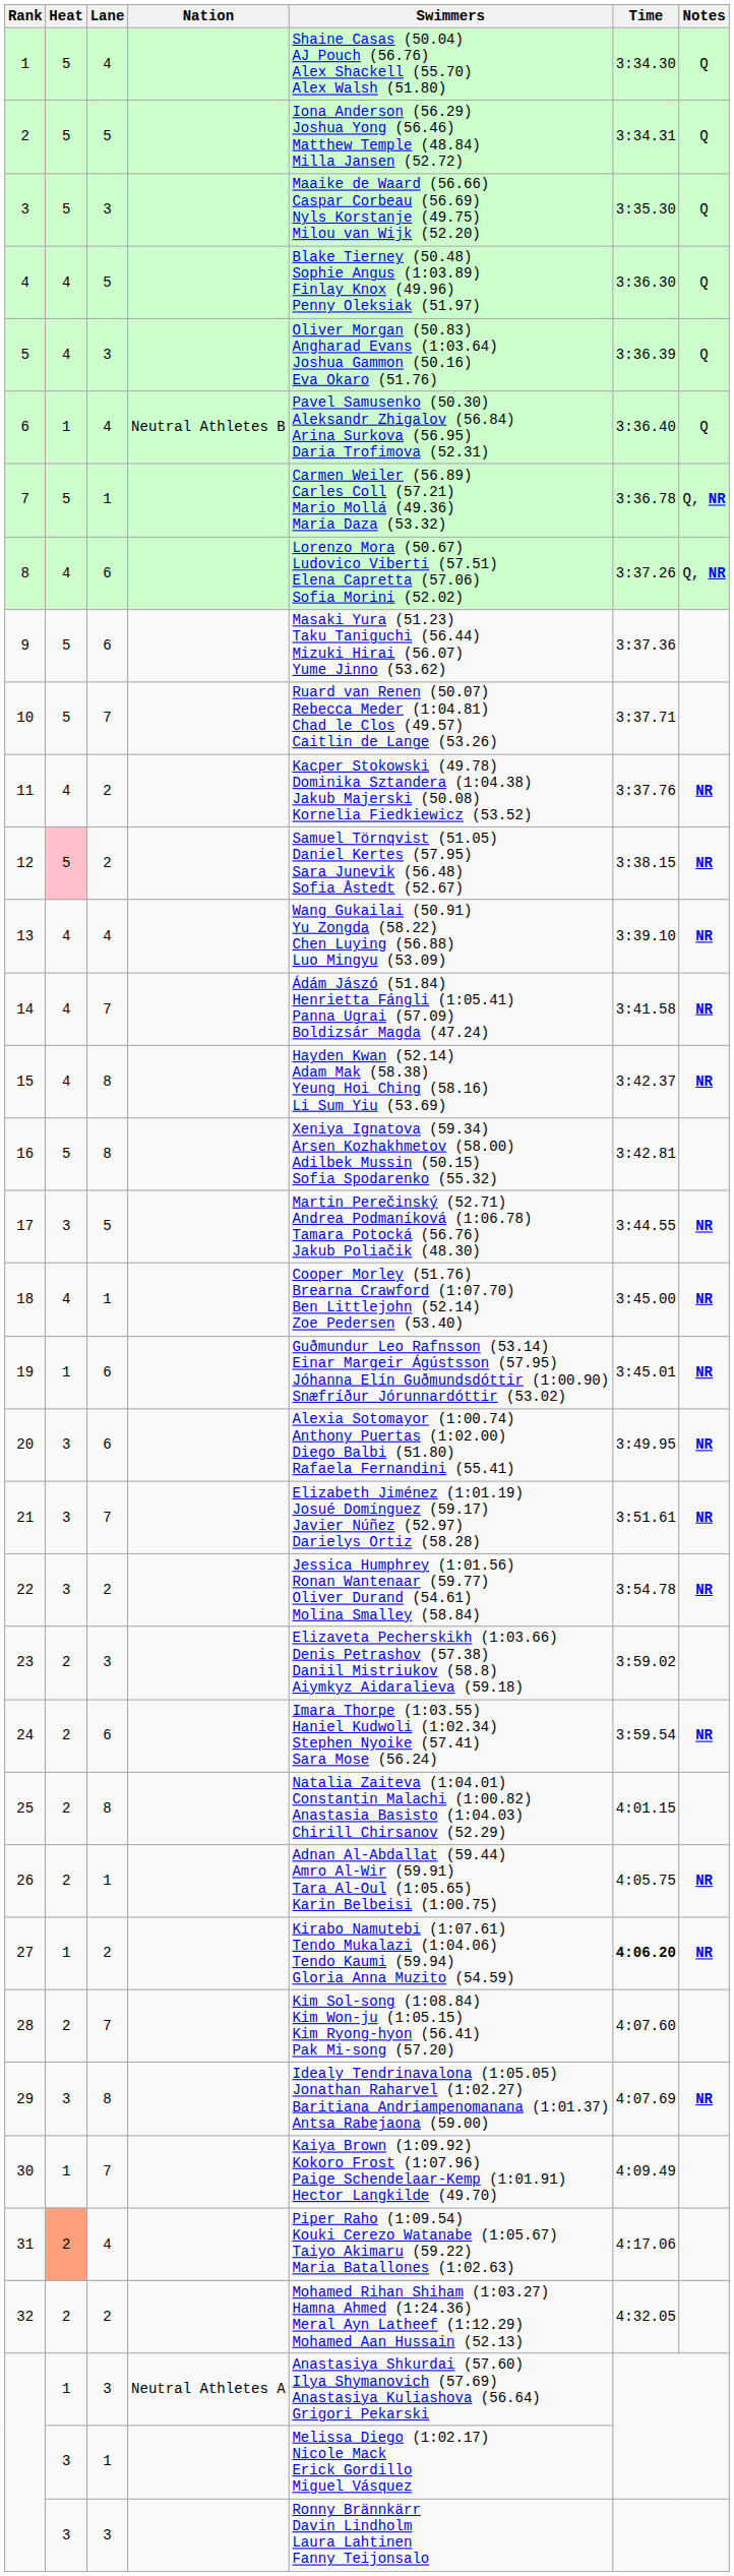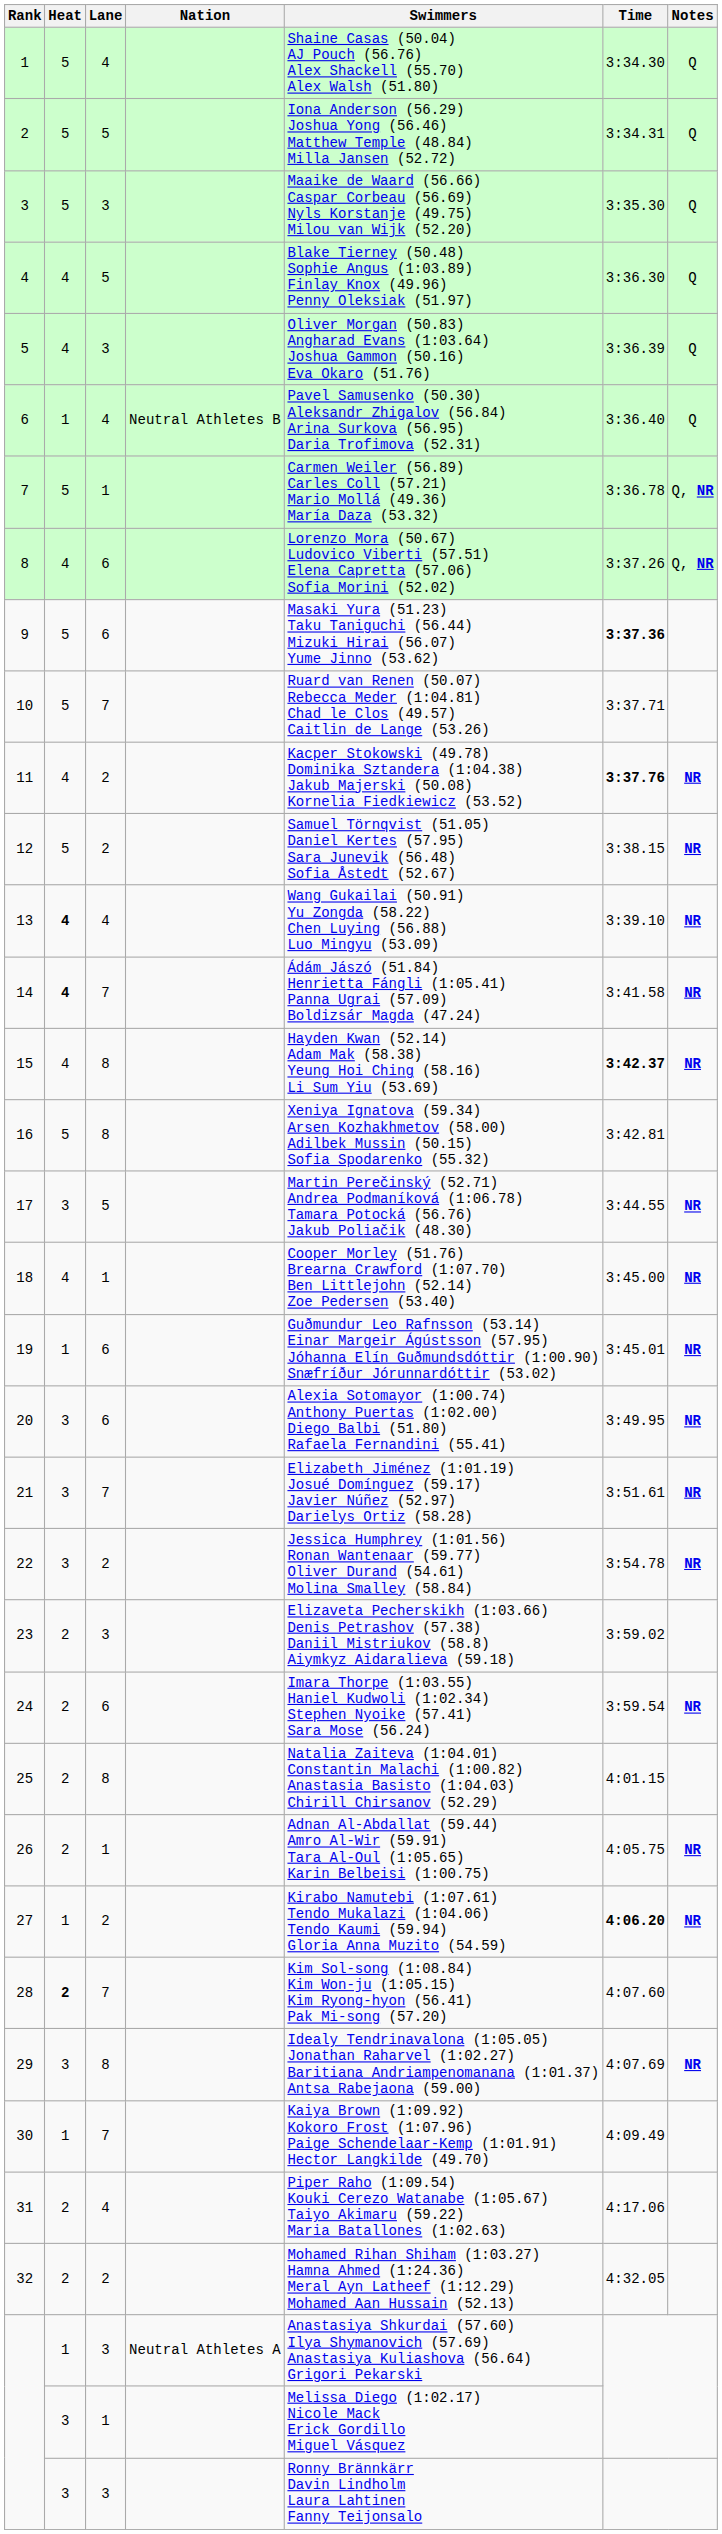9 | Time: normal -> bold
11 | Time: normal -> bold
12 | Heat: pink background -> no background
13 | Heat: normal -> bold
14 | Heat: normal -> bold
15 | Time: normal -> bold
28 | Heat: normal -> bold
31 | Heat: lightsalmon background -> no background
